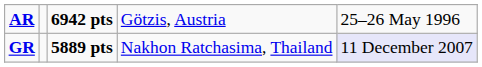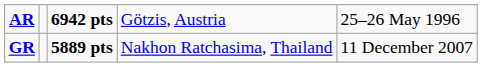GR | column 5: lavender background -> no background
